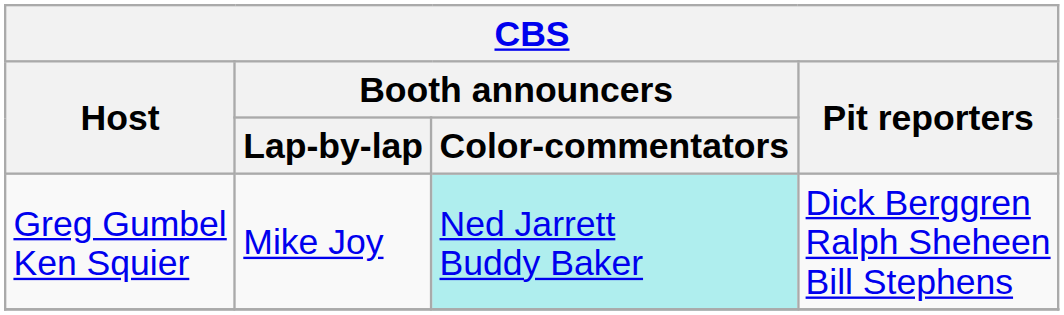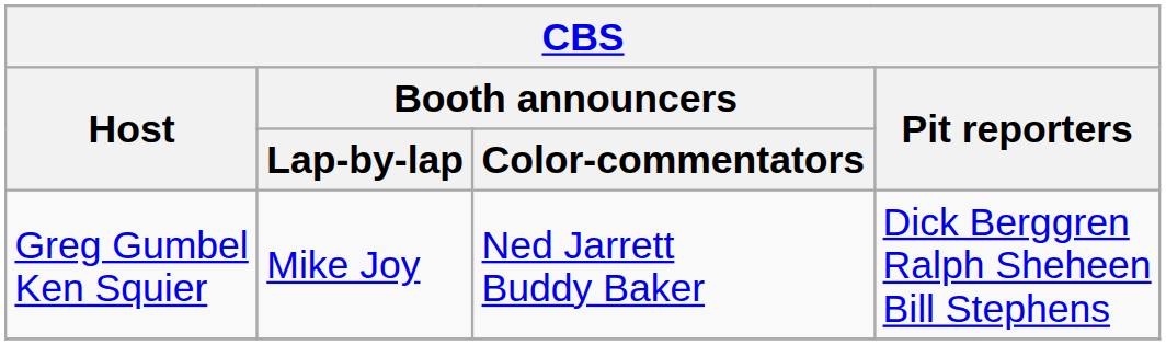Greg Gumbel Ken Squier | Booth announcers / Color-commentators: paleturquoise background -> no background
